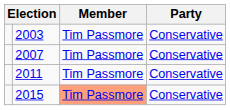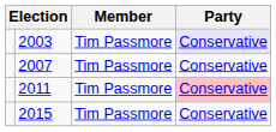2003 | Party: no background -> lavender background
2011 | Party: no background -> pink background
2015 | Member: lightsalmon background -> no background
